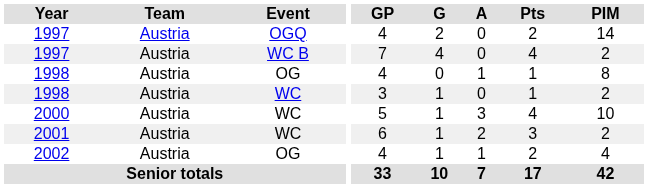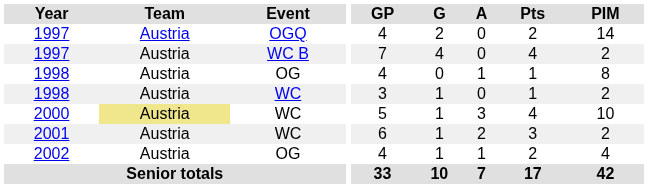2000 | Team: no background -> khaki background
